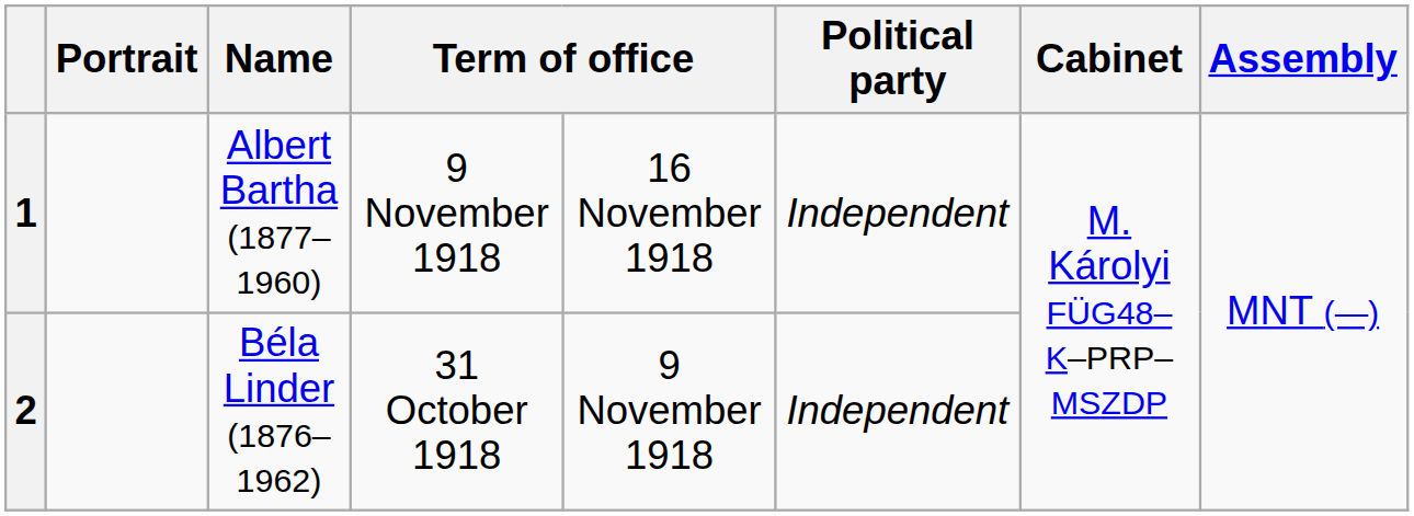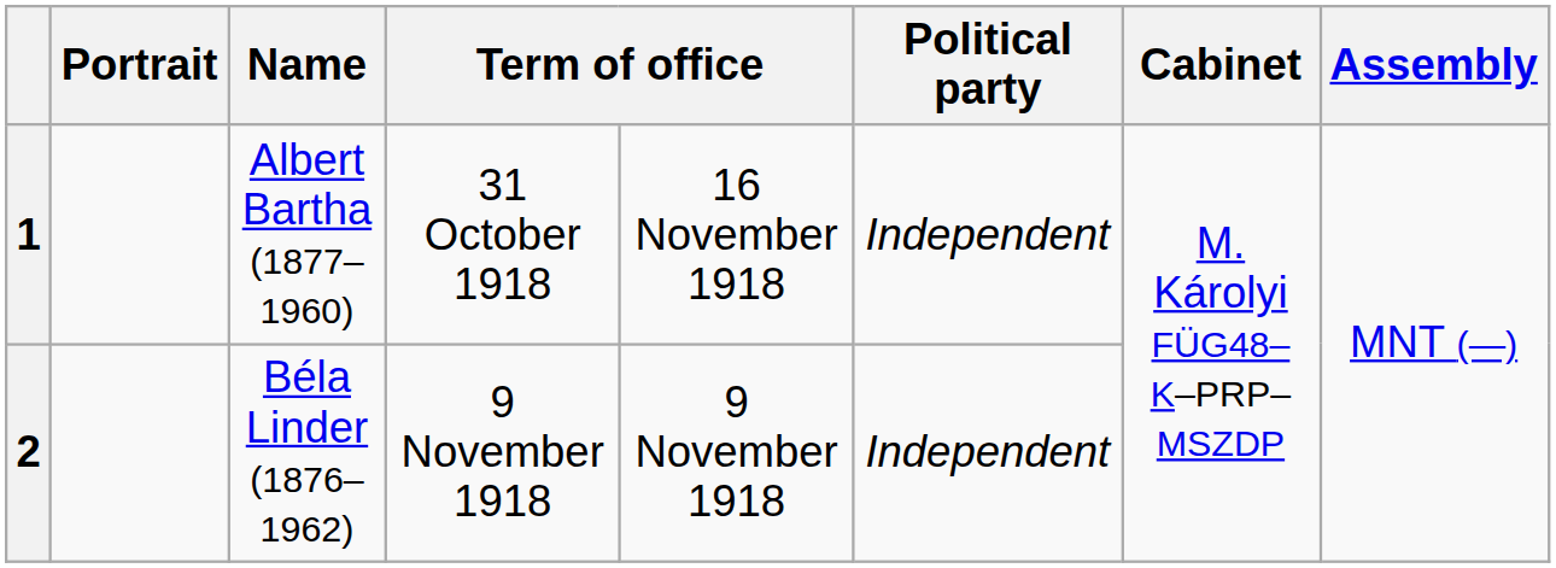1 | column 4: 9 November 1918 -> 31 October 1918
2 | column 4: 31 October 1918 -> 9 November 1918
